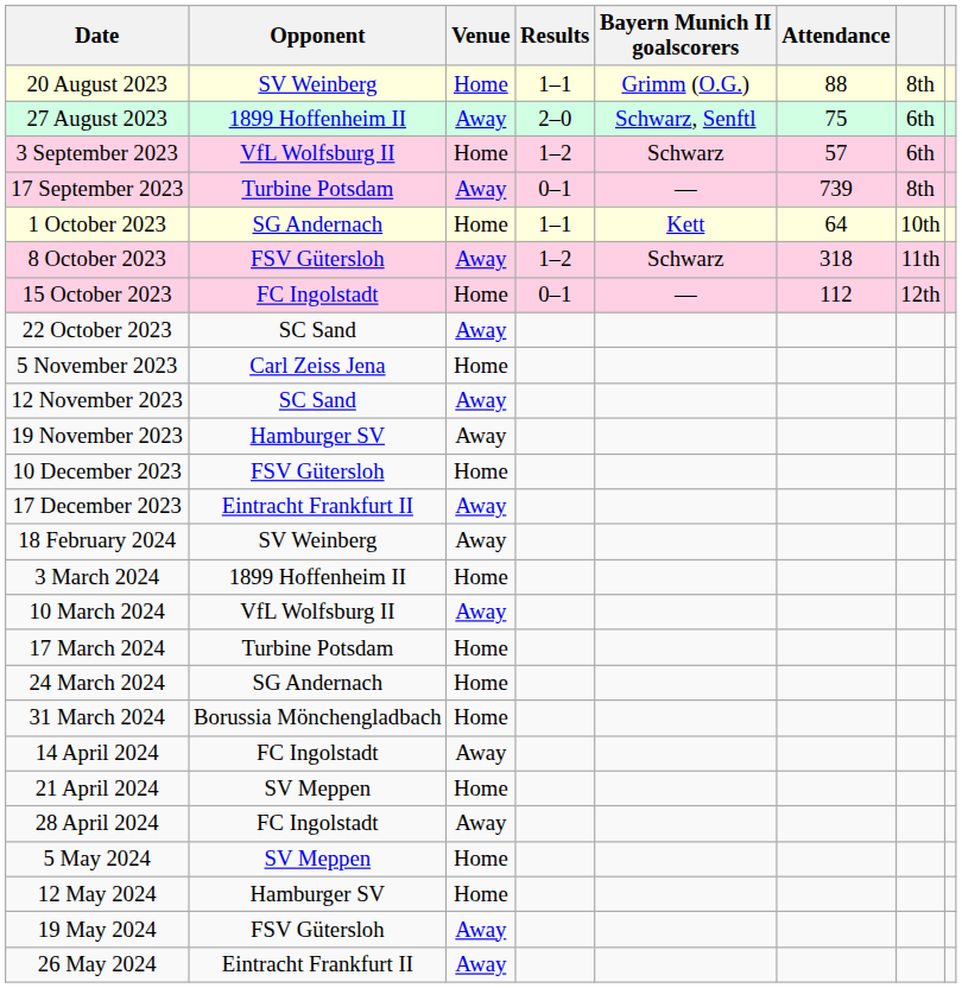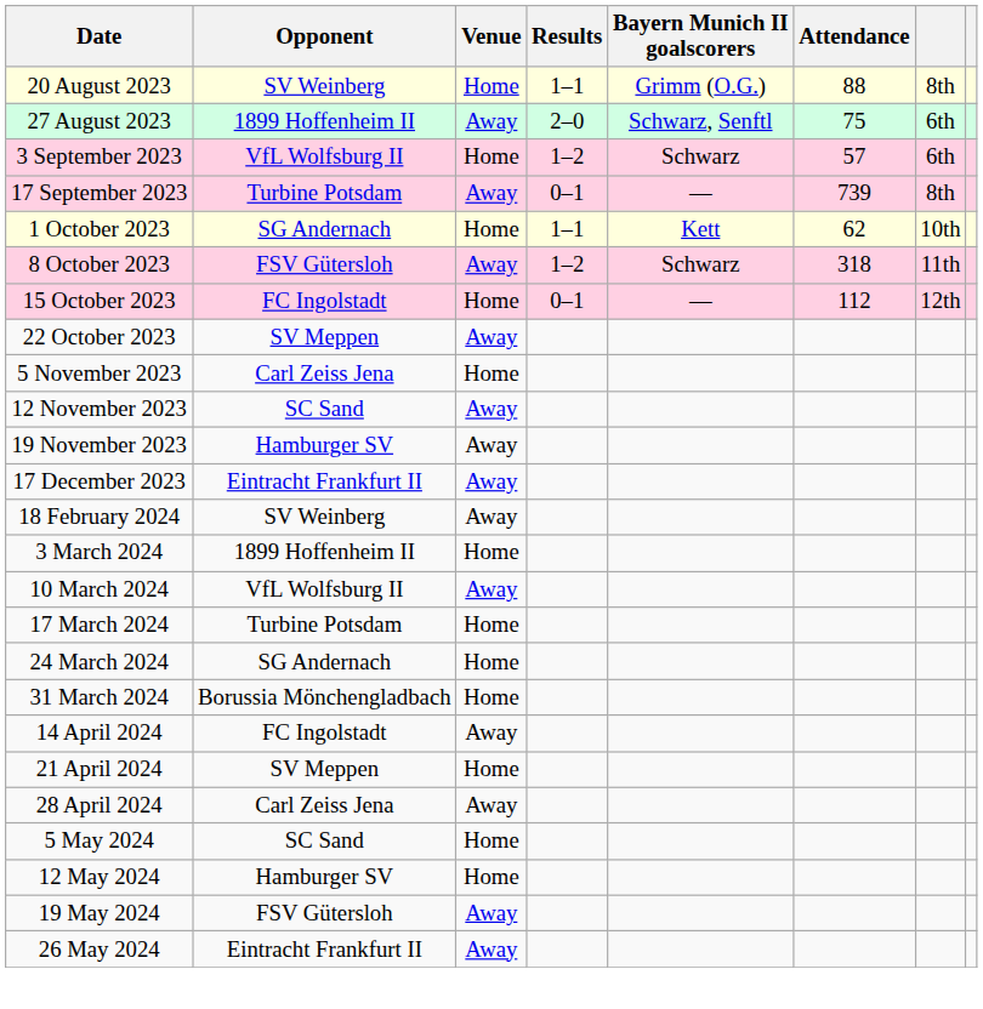1 October 2023 | Attendance: 64 -> 62
22 October 2023 | Opponent: SC Sand -> SV Meppen
- row: 10 December 2023 | FSV Gütersloh | Home
28 April 2024 | Opponent: FC Ingolstadt -> Carl Zeiss Jena
5 May 2024 | Opponent: SV Meppen -> SC Sand
